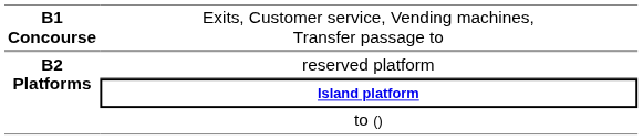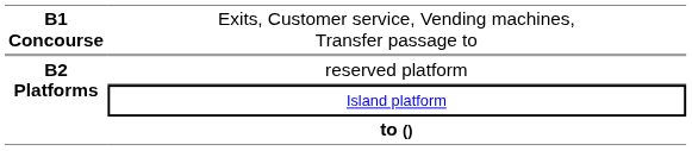Island platform | column 2: bold -> normal
to () | column 2: normal -> bold
